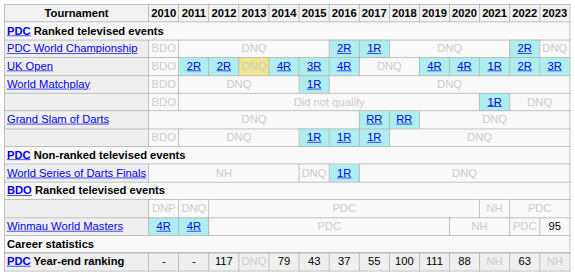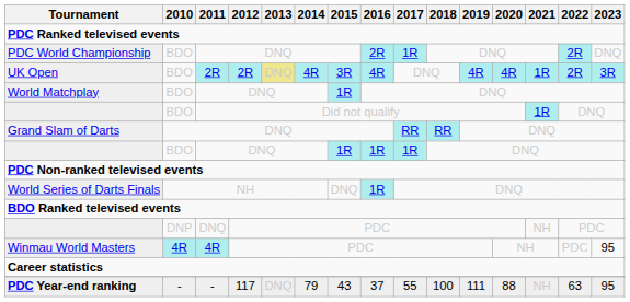PDC Year-end ranking | 2023: NH -> 95
